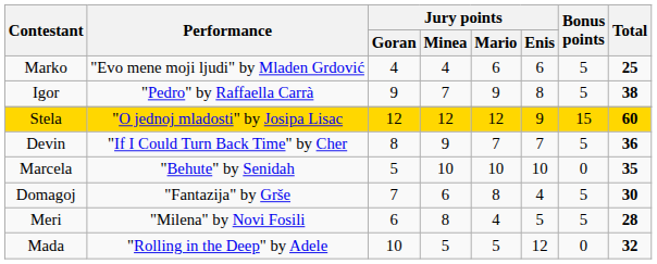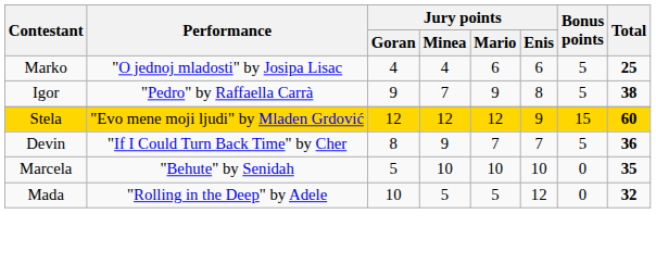Marko | Performance: "Evo mene moji ljudi" by Mladen Grdović -> "O jednoj mladosti" by Josipa Lisac
Stela | Performance: "O jednoj mladosti" by Josipa Lisac -> "Evo mene moji ljudi" by Mladen Grdović
- row: Domagoj | "Fantazija" by Grše | 7 | 6 | 8 | 4 | 5 | 30
- row: Meri | "Milena" by Novi Fosili | 6 | 8 | 4 | 5 | 5 | 28
